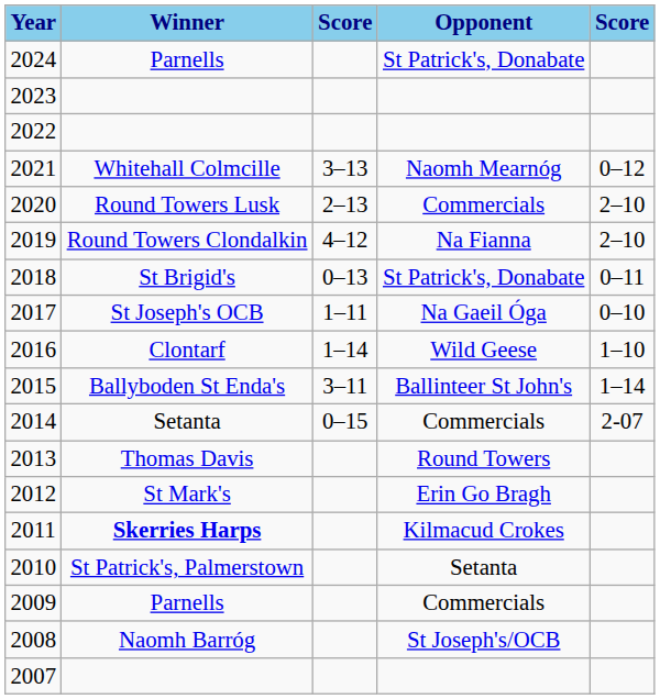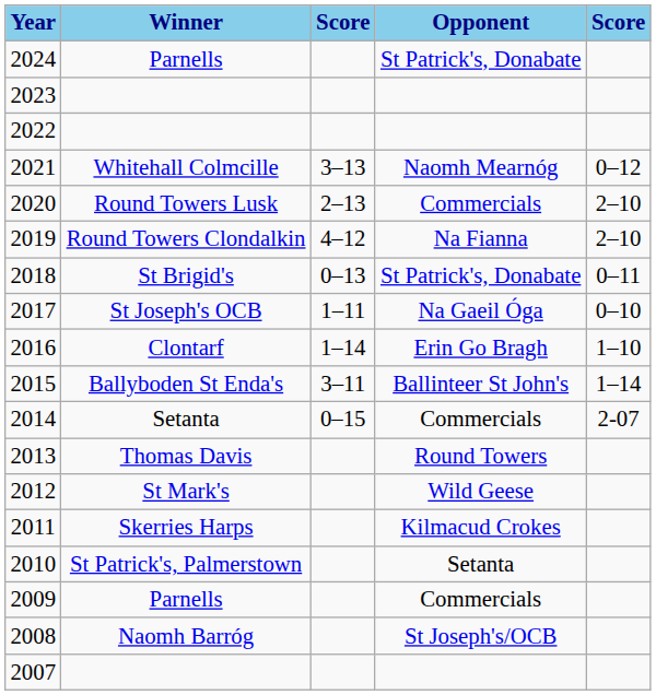2016 | Opponent: Wild Geese -> Erin Go Bragh
2012 | Opponent: Erin Go Bragh -> Wild Geese
2011 | Winner: bold -> normal
